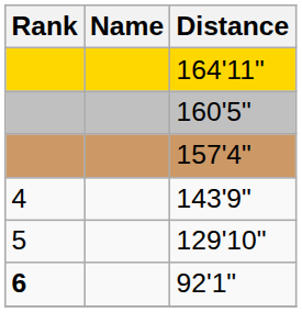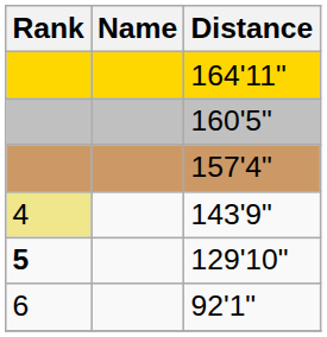143'9" | Rank: no background -> khaki background
129'10" | Rank: normal -> bold
92'1" | Rank: bold -> normal
